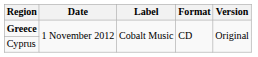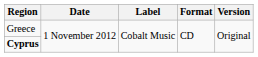Greece | Region: bold -> normal
Cyprus | Region: normal -> bold
